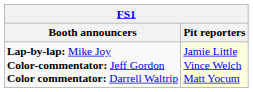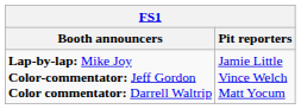row 3 | Pit reporters: lightyellow background -> no background
